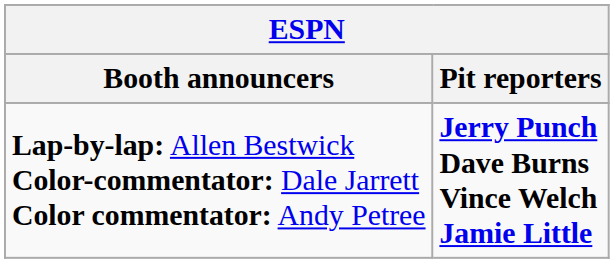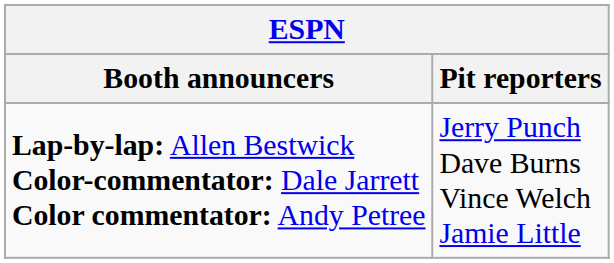row 3 | Pit reporters: bold -> normal
